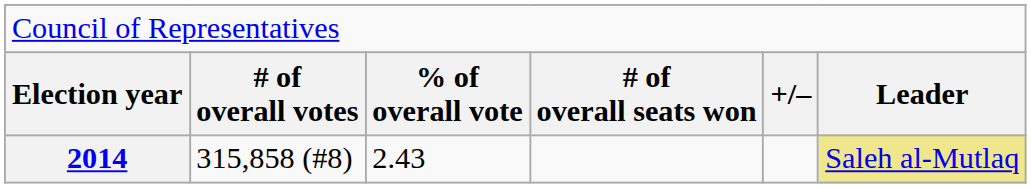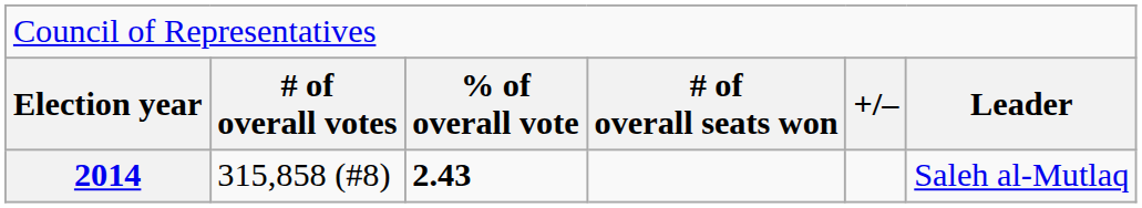2014 | column 3: normal -> bold
2014 | column 6: khaki background -> no background
